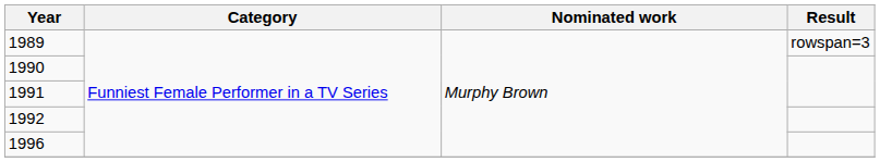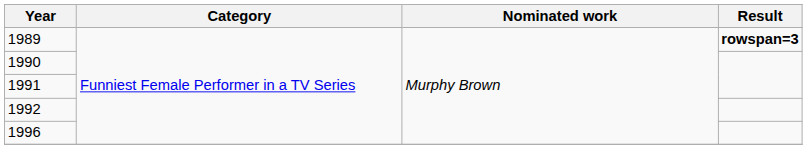1989 | Result: normal -> bold
